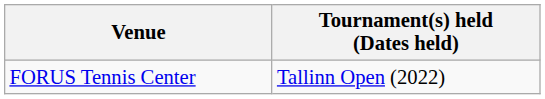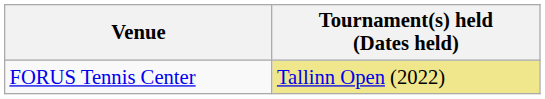FORUS Tennis Center | Tournament(s) held (Dates held): no background -> khaki background
